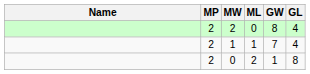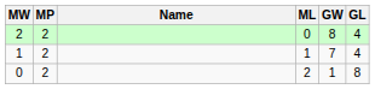columns swapped: Name <-> MW
